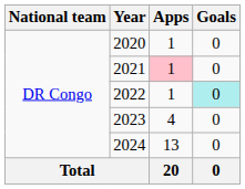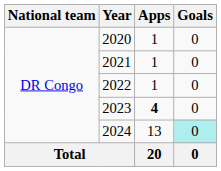2021 | Apps: pink background -> no background
2022 | Goals: paleturquoise background -> no background
2023 | Apps: normal -> bold
2024 | Goals: no background -> paleturquoise background
